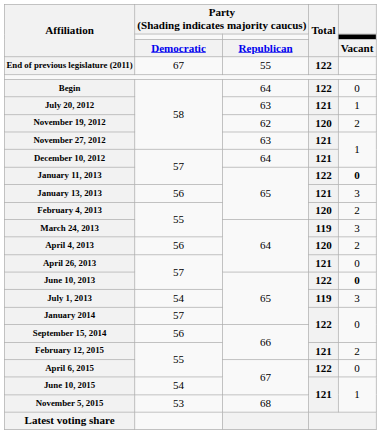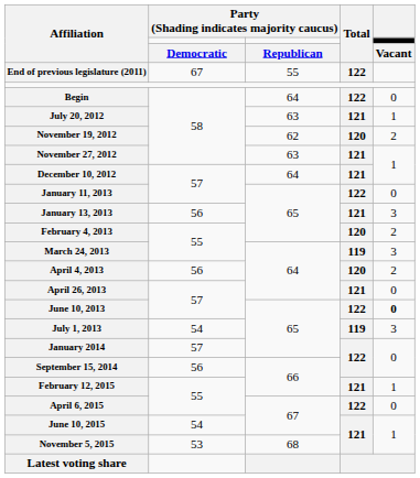January 11, 2013 | column 5: bold -> normal
February 12, 2015 | column 5: 2 -> 1
